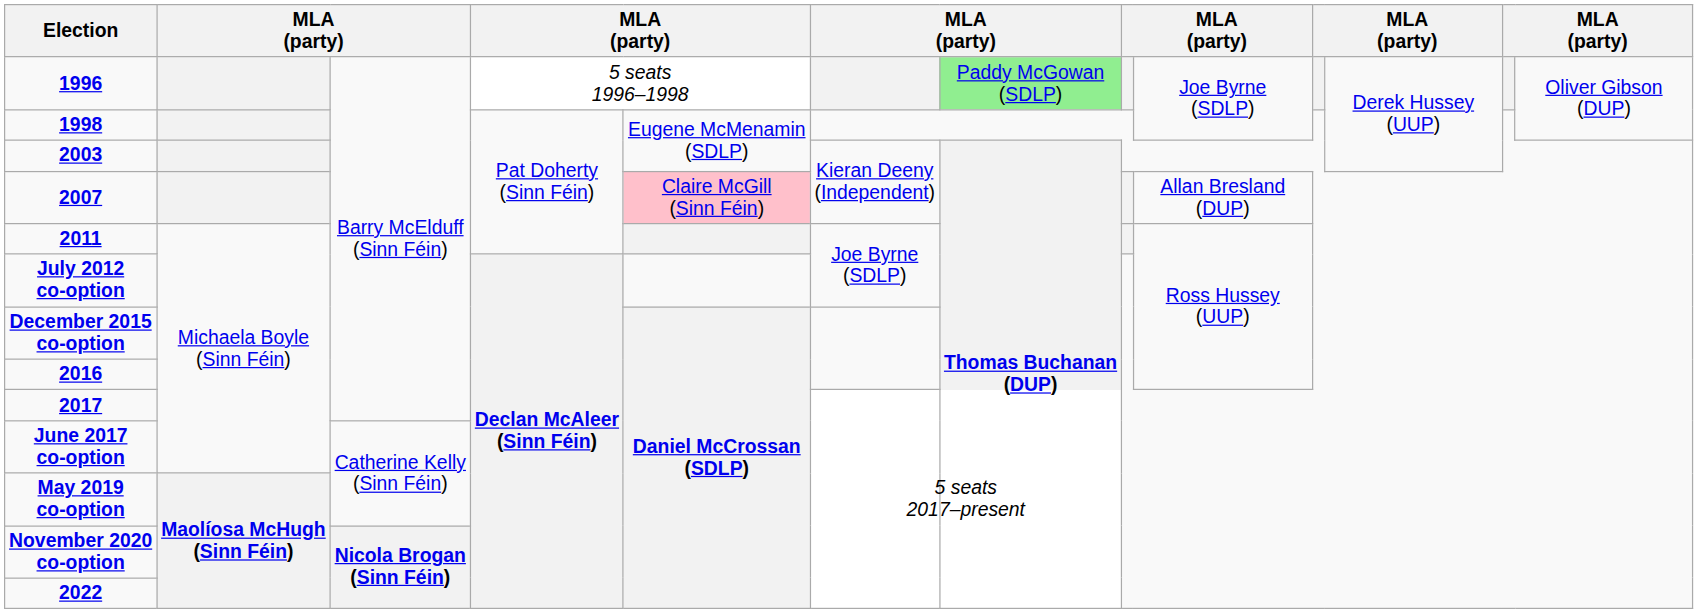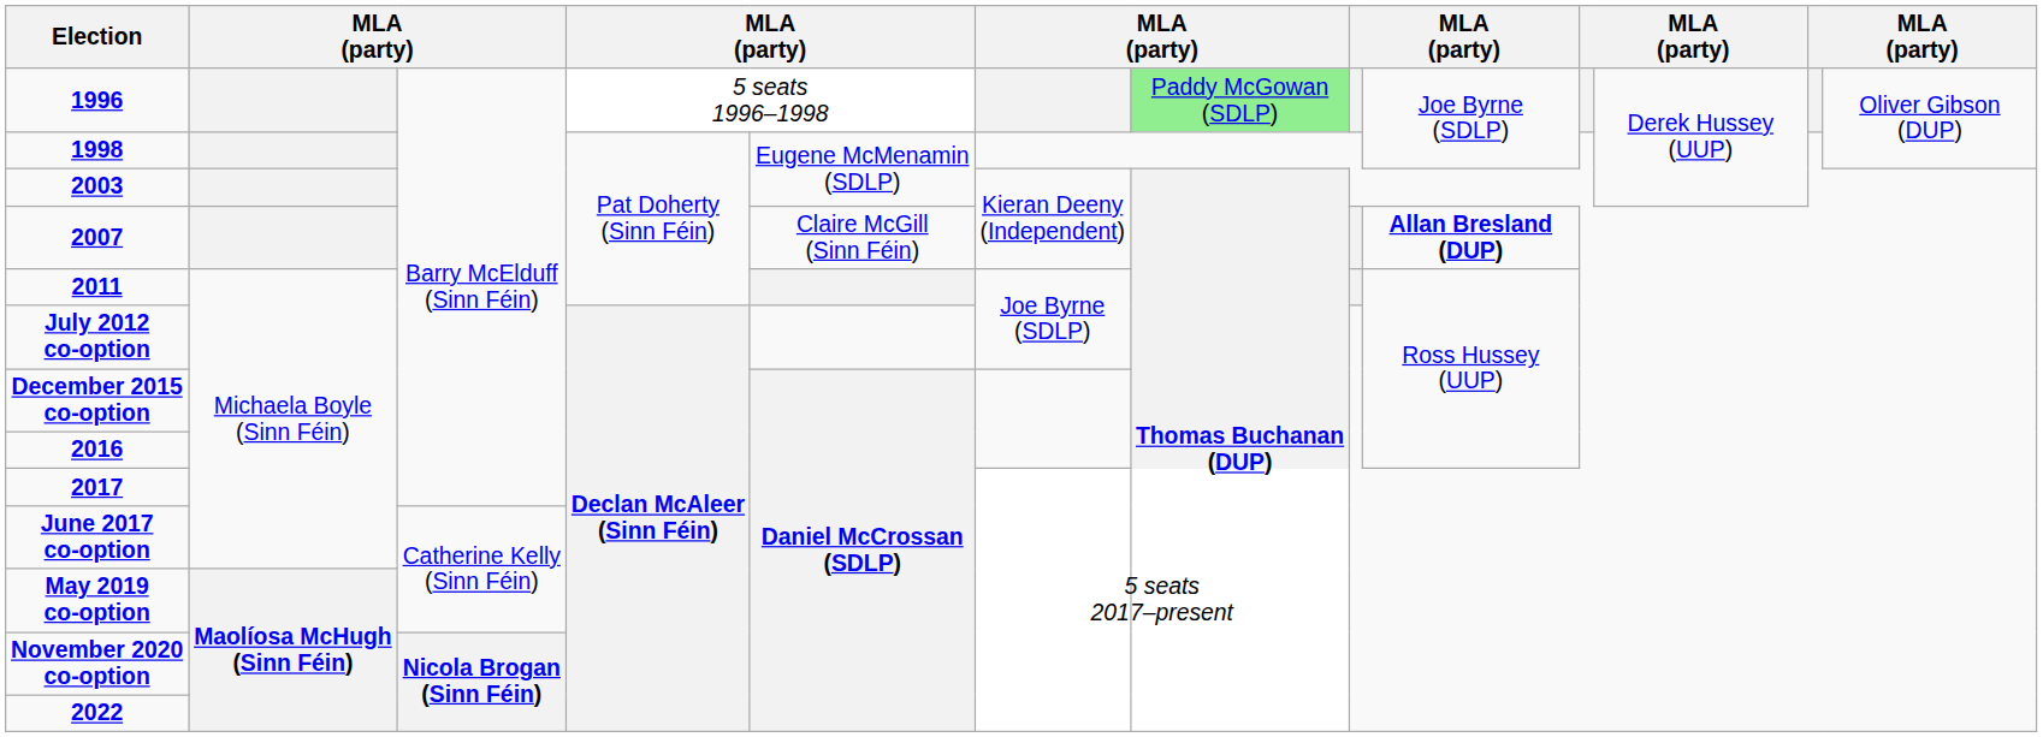2007 | column 5: pink background -> no background
2007 | column 9: normal -> bold
